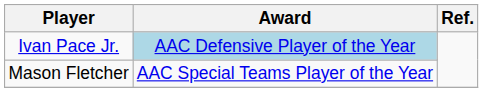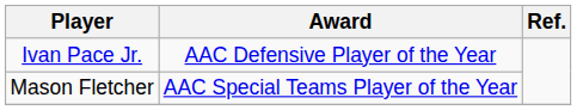Ivan Pace Jr. | Award: lightblue background -> no background
